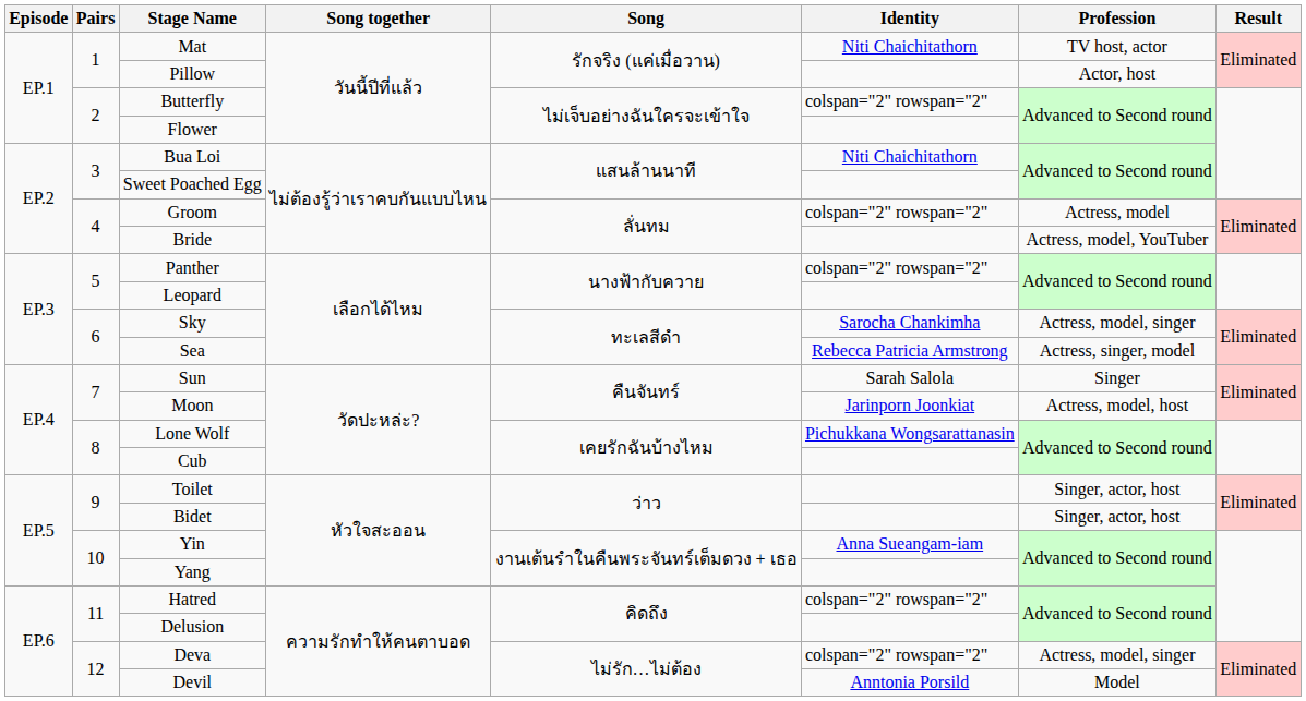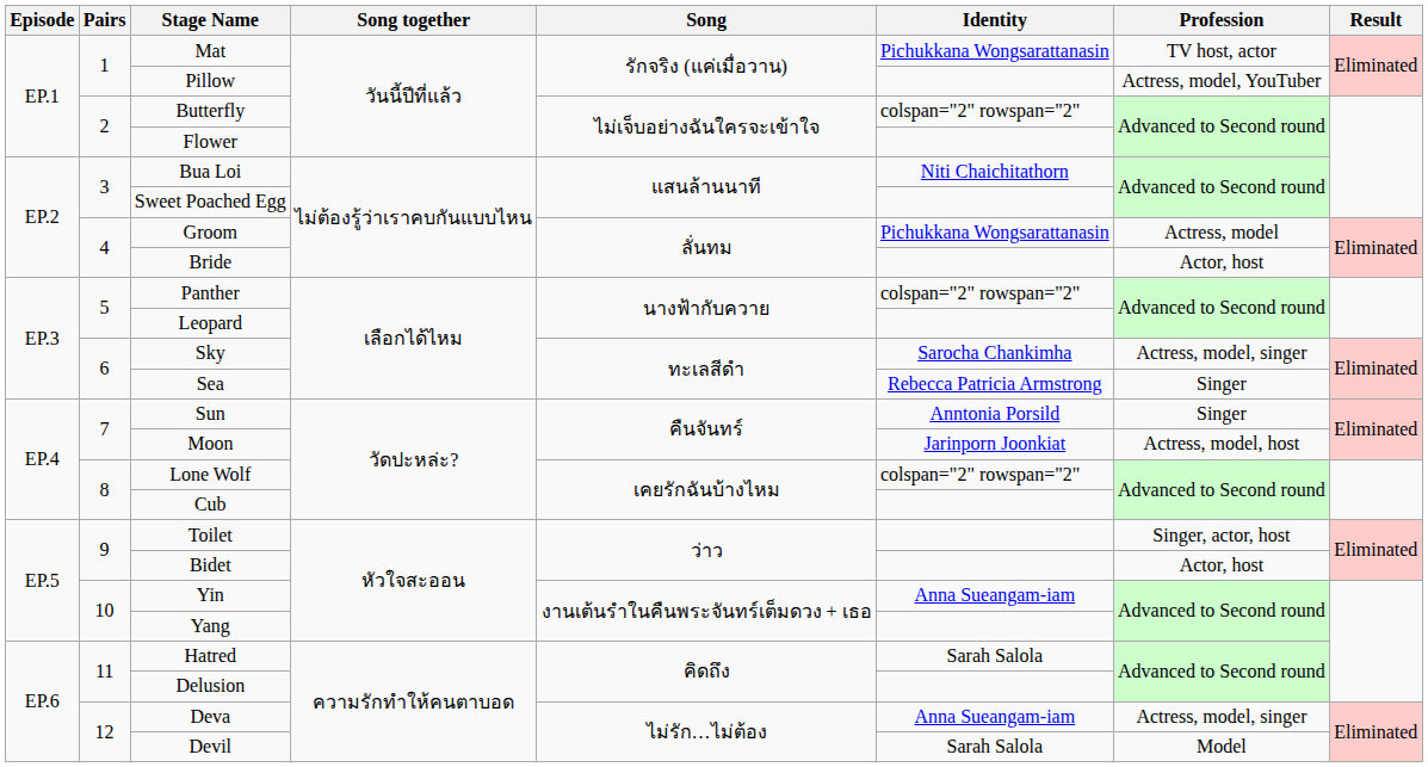Mat | Identity: Niti Chaichitathorn -> Pichukkana Wongsarattanasin
Pillow | Profession: Actor, host -> Actress, model, YouTuber
Groom | Identity: colspan="2" rowspan="2" -> Pichukkana Wongsarattanasin
Bride | Profession: Actress, model, YouTuber -> Actor, host
Sea | Profession: Actress, singer, model -> Singer
Sun | Identity: Sarah Salola -> Anntonia Porsild
Lone Wolf | Identity: Pichukkana Wongsarattanasin -> colspan="2" rowspan="2"
Bidet | Profession: Singer, actor, host -> Actor, host
Hatred | Identity: colspan="2" rowspan="2" -> Sarah Salola
Deva | Identity: colspan="2" rowspan="2" -> Anna Sueangam-iam
Devil | Identity: Anntonia Porsild -> Sarah Salola
